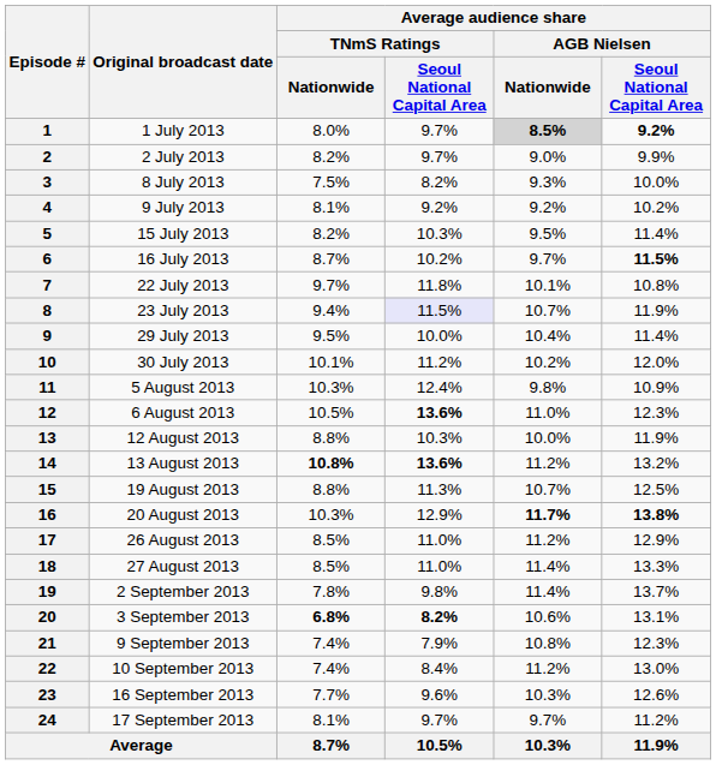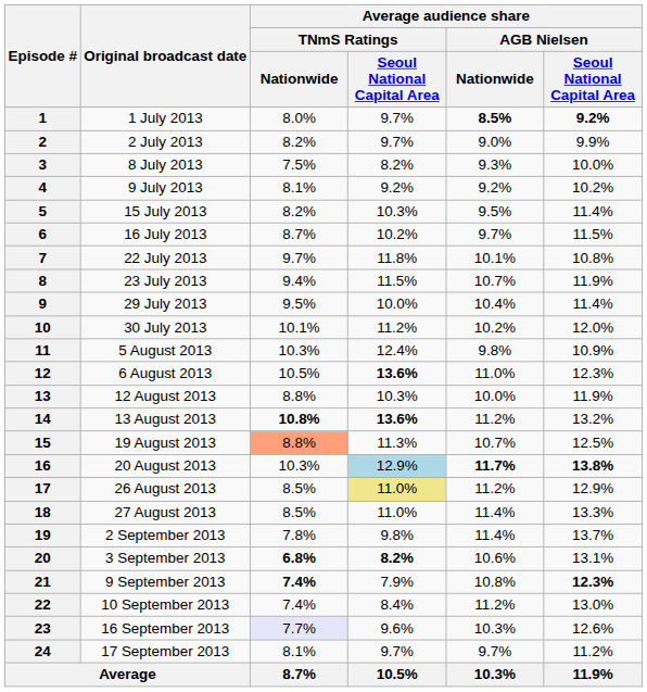1 | Average audience share / AGB Nielsen / Nationwide: lightgrey background -> no background
6 | column 6: bold -> normal
8 | column 4: lavender background -> no background
15 | Average audience share / TNmS Ratings / Nationwide: no background -> lightsalmon background
16 | column 4: no background -> lightblue background
17 | column 4: no background -> khaki background
21 | Average audience share / TNmS Ratings / Nationwide: normal -> bold
21 | column 6: normal -> bold
23 | Average audience share / TNmS Ratings / Nationwide: no background -> lavender background
